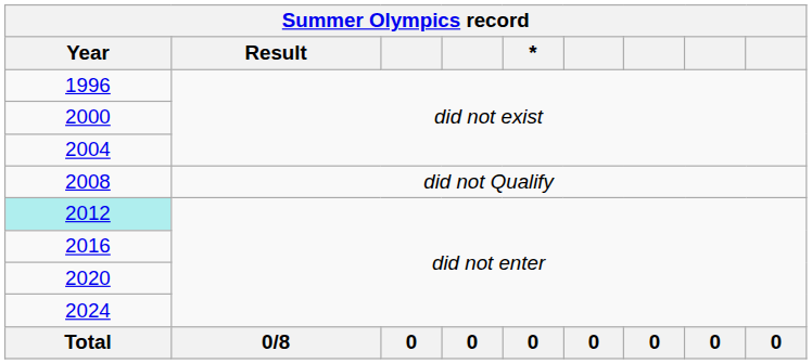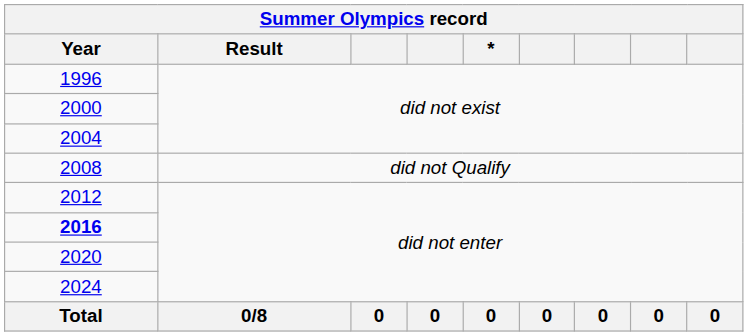2012 | Year: paleturquoise background -> no background
2016 | Year: normal -> bold
